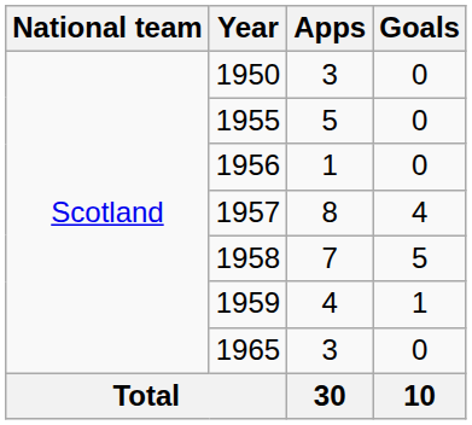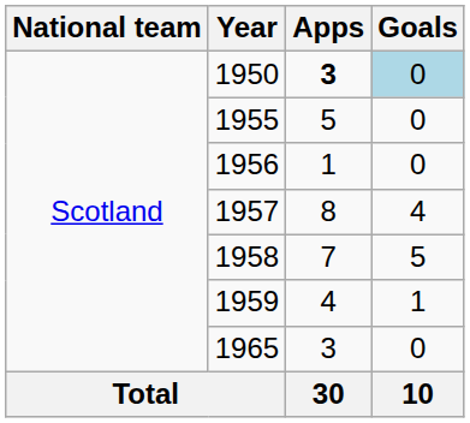1950 | Apps: normal -> bold
1950 | Goals: no background -> lightblue background
